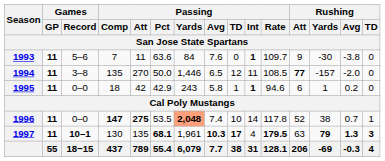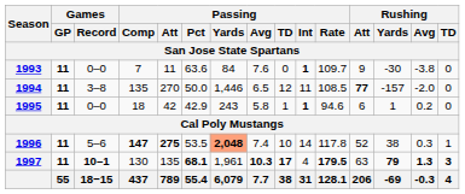1993 | Games / Record: 5–6 -> 0–0
1996 | Games / Record: 0–0 -> 5–6
1996 | Rushing / Avg: 0.7 -> 0.3
